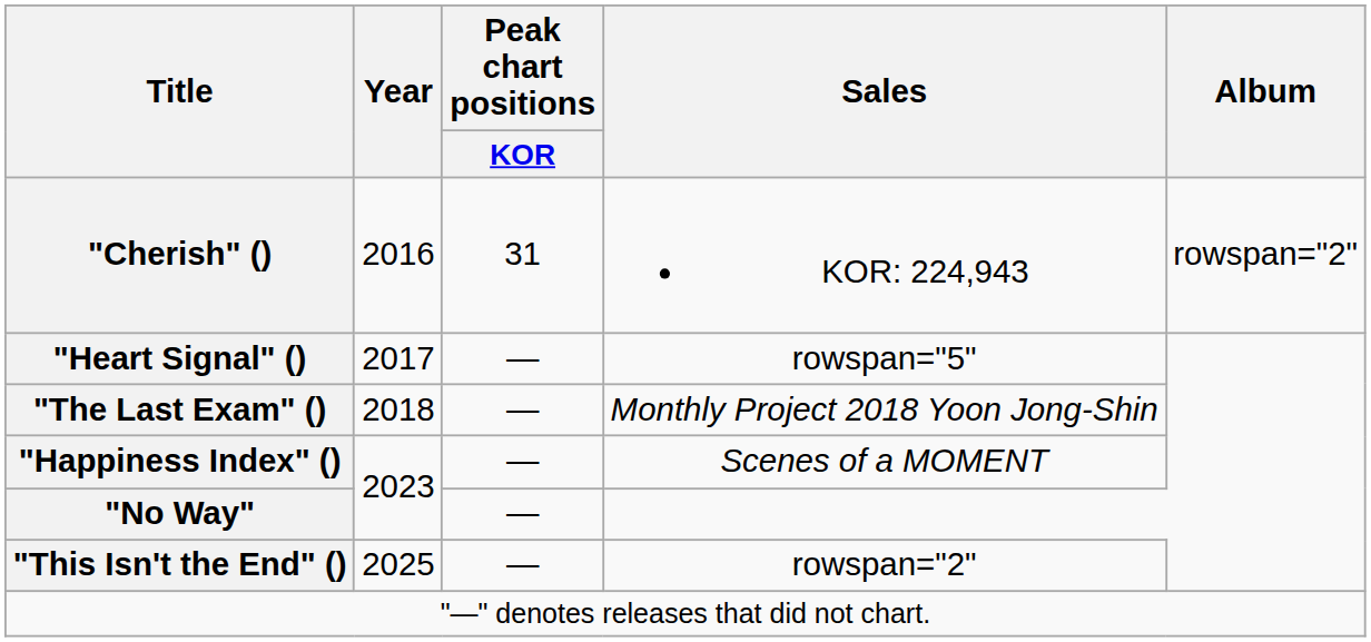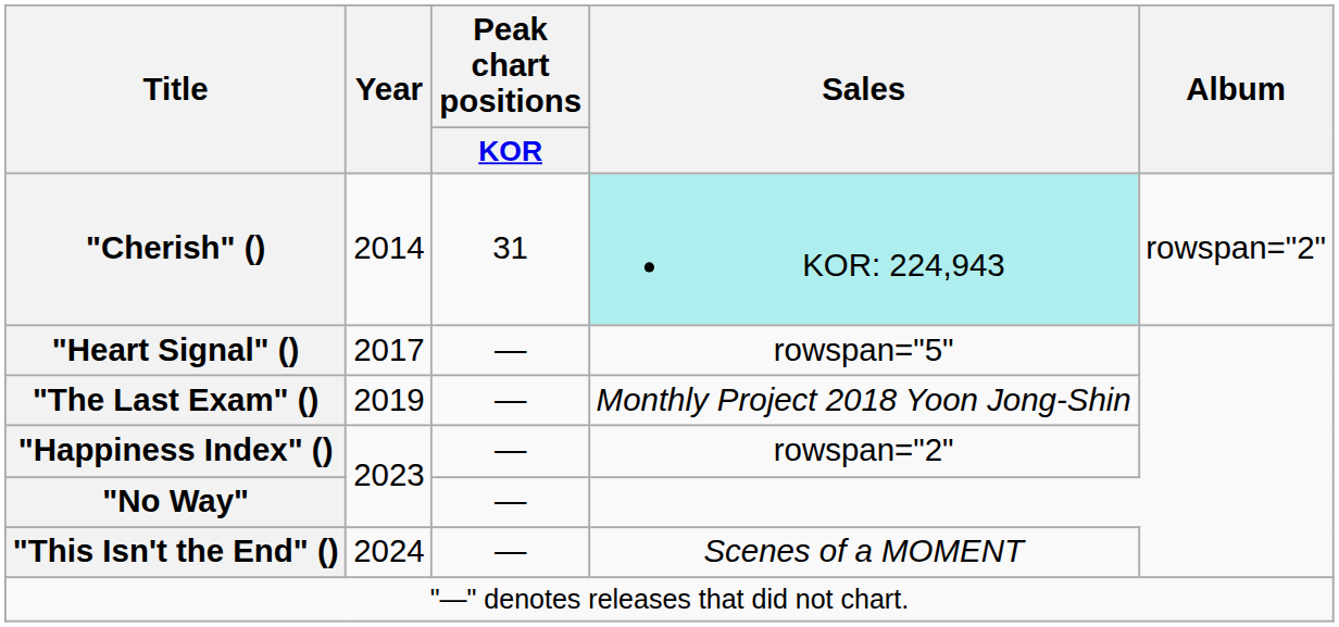"Cherish" () | Year: 2016 -> 2014
"Cherish" () | Sales: no background -> paleturquoise background
"The Last Exam" () | Year: 2018 -> 2019
"Happiness Index" () | Sales: Scenes of a MOMENT -> rowspan="2"
"This Isn't the End" () | Year: 2025 -> 2024
"This Isn't the End" () | Sales: rowspan="2" -> Scenes of a MOMENT
